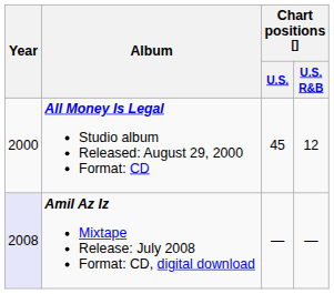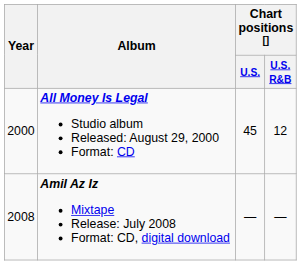row 4 | Year: lavender background -> no background
